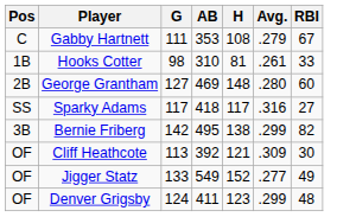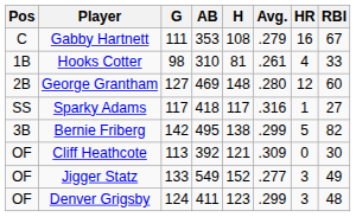+ column: HR | 16 | 4 | 12 | 1 | 5 | 0 | 3 | 3
